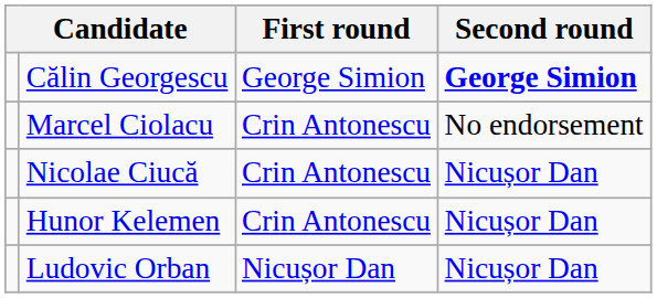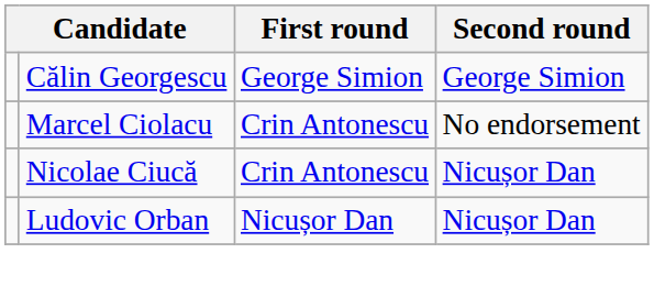Călin Georgescu | Second round: bold -> normal
- row: Hunor Kelemen | Crin Antonescu | Nicușor Dan
